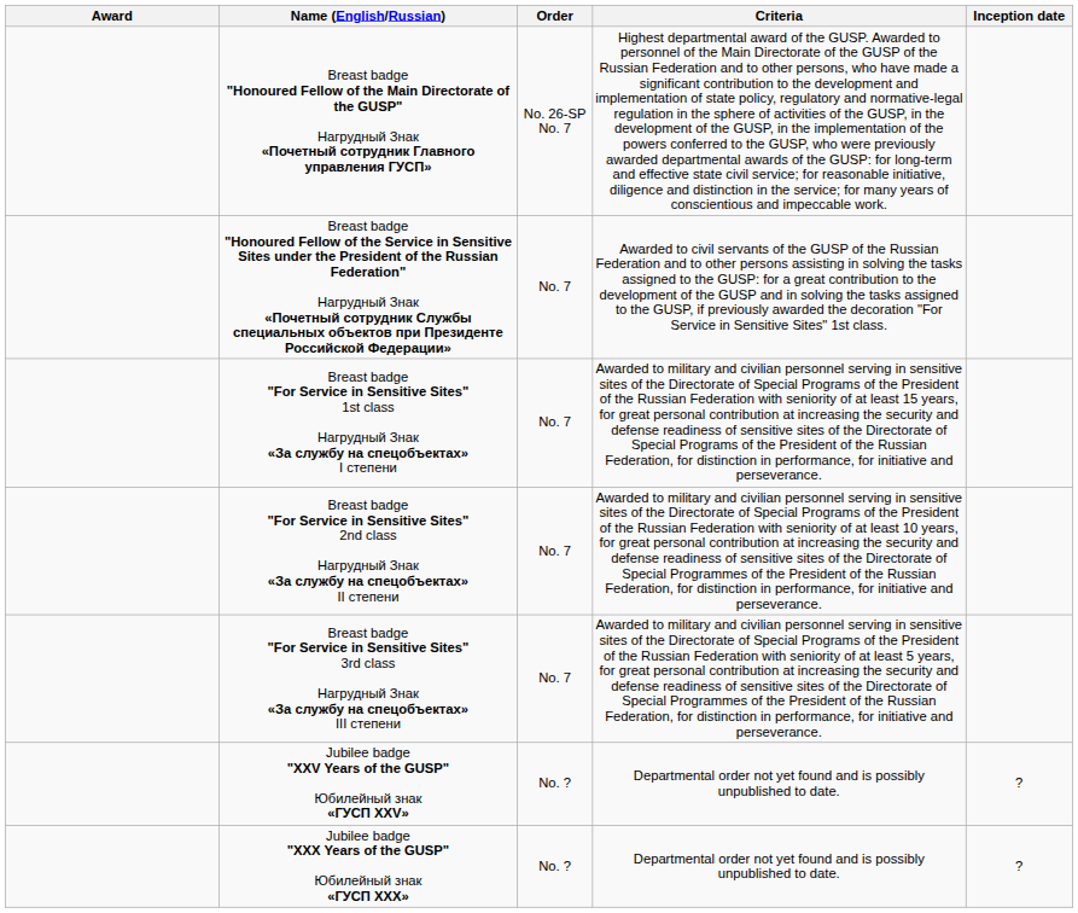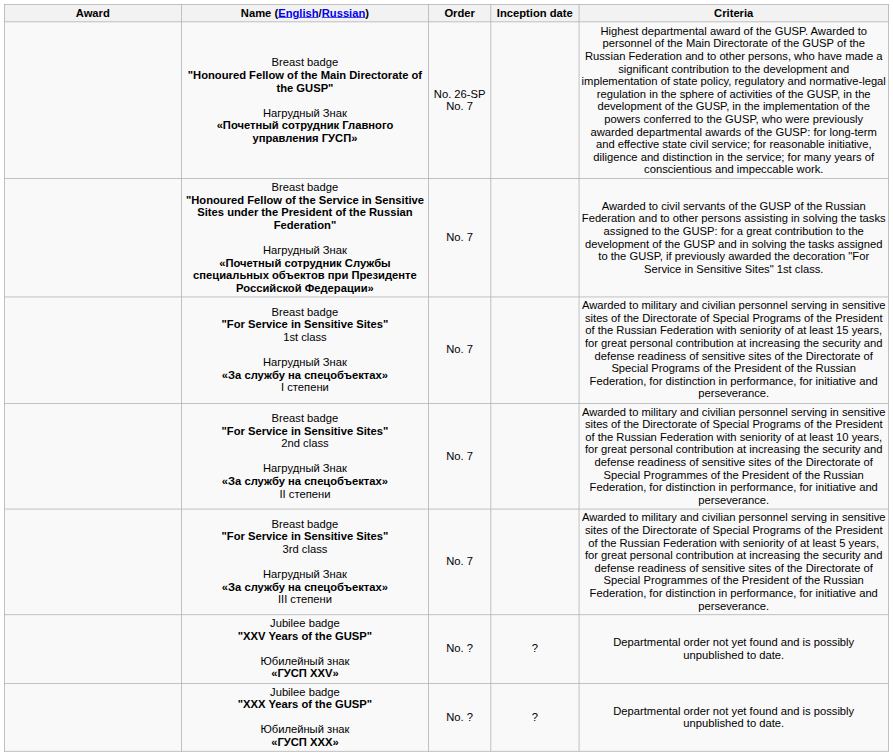columns swapped: Inception date <-> Criteria
